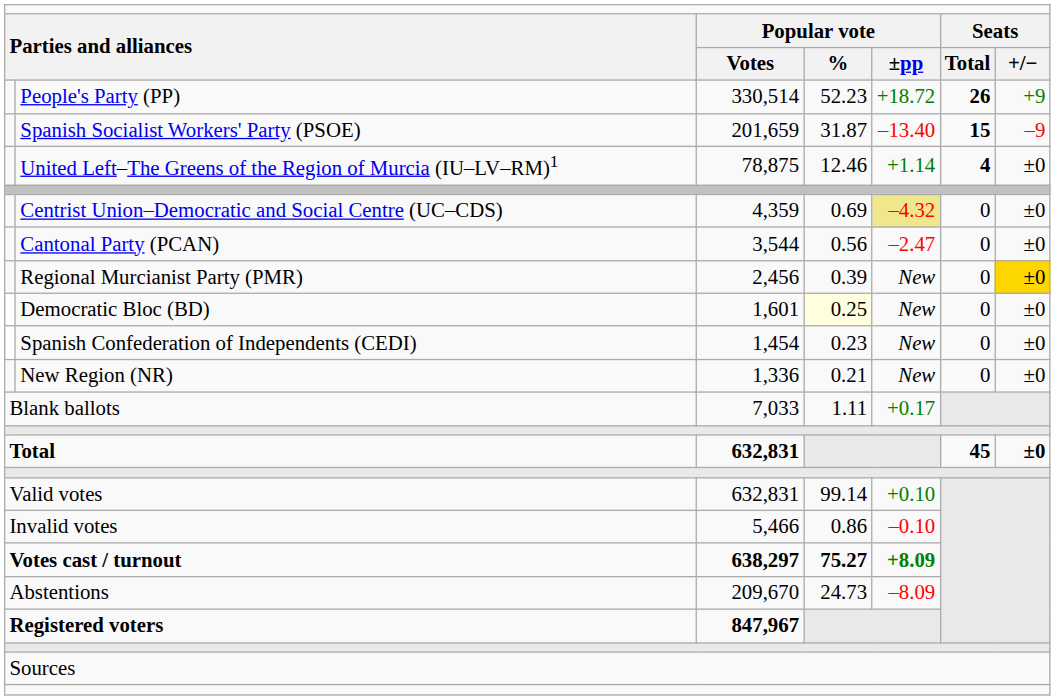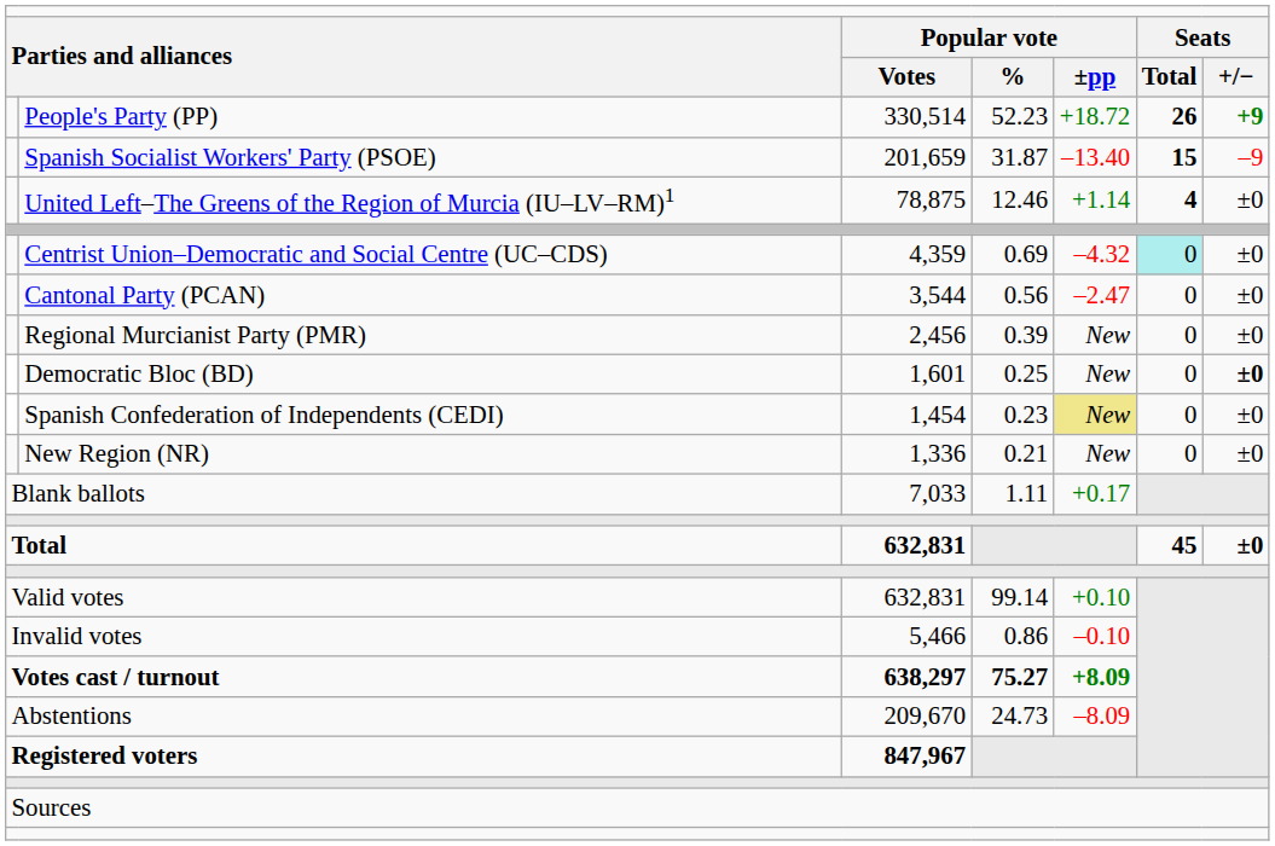People's Party (PP) | column 7: normal -> bold
Centrist Union–Democratic and Social Centre (UC–CDS) | column 5: khaki background -> no background
Centrist Union–Democratic and Social Centre (UC–CDS) | column 6: no background -> paleturquoise background
Regional Murcianist Party (PMR) | column 7: gold background -> no background
Democratic Bloc (BD) | column 4: lightyellow background -> no background
Democratic Bloc (BD) | column 7: normal -> bold
Spanish Confederation of Independents (CEDI) | column 5: no background -> khaki background
